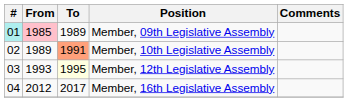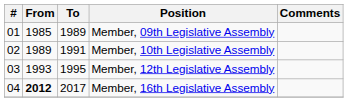Member, 09th Legislative Assembly | #: paleturquoise background -> no background
Member, 09th Legislative Assembly | From: pink background -> no background
Member, 10th Legislative Assembly | To: lightsalmon background -> no background
Member, 12th Legislative Assembly | To: lightyellow background -> no background
Member, 16th Legislative Assembly | From: normal -> bold
